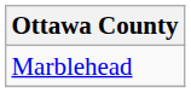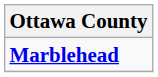row 2 | column 1: normal -> bold
